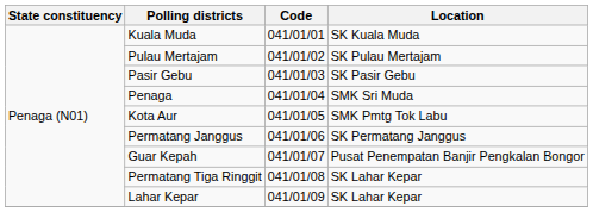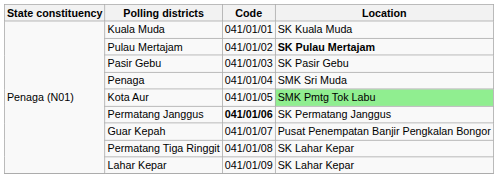Pulau Mertajam | Location: normal -> bold
Kota Aur | Location: no background -> lightgreen background
Permatang Janggus | Code: normal -> bold
